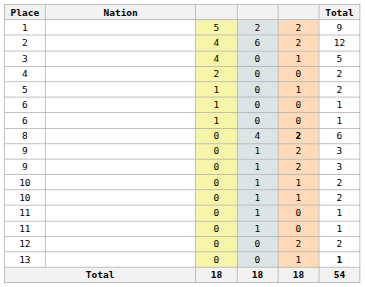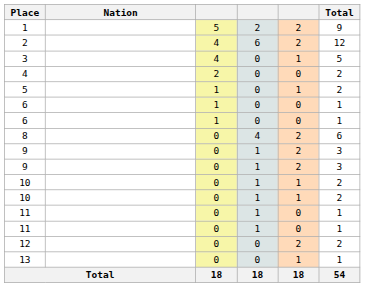8 | column 5: bold -> normal
13 | Total: bold -> normal
